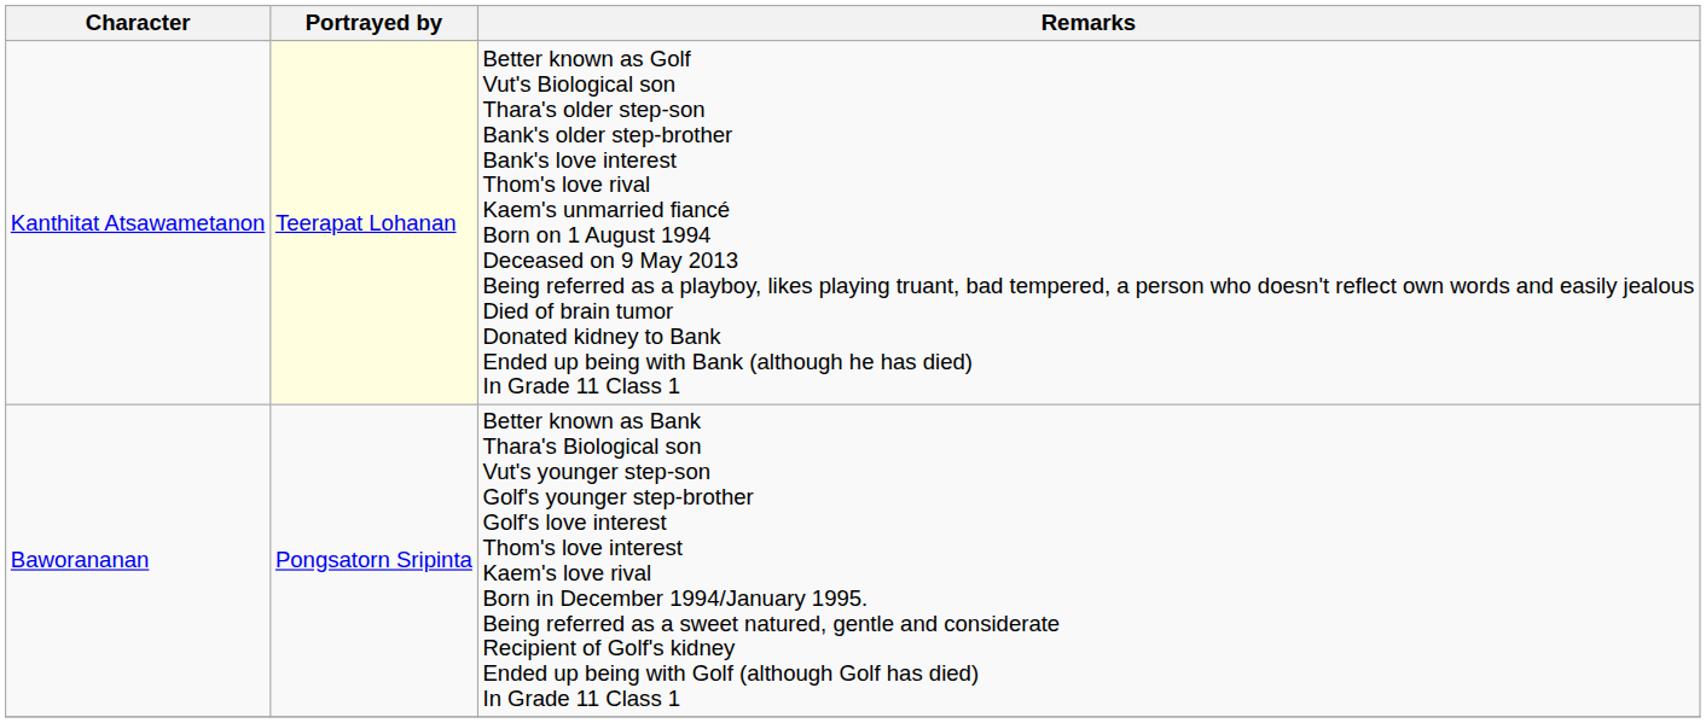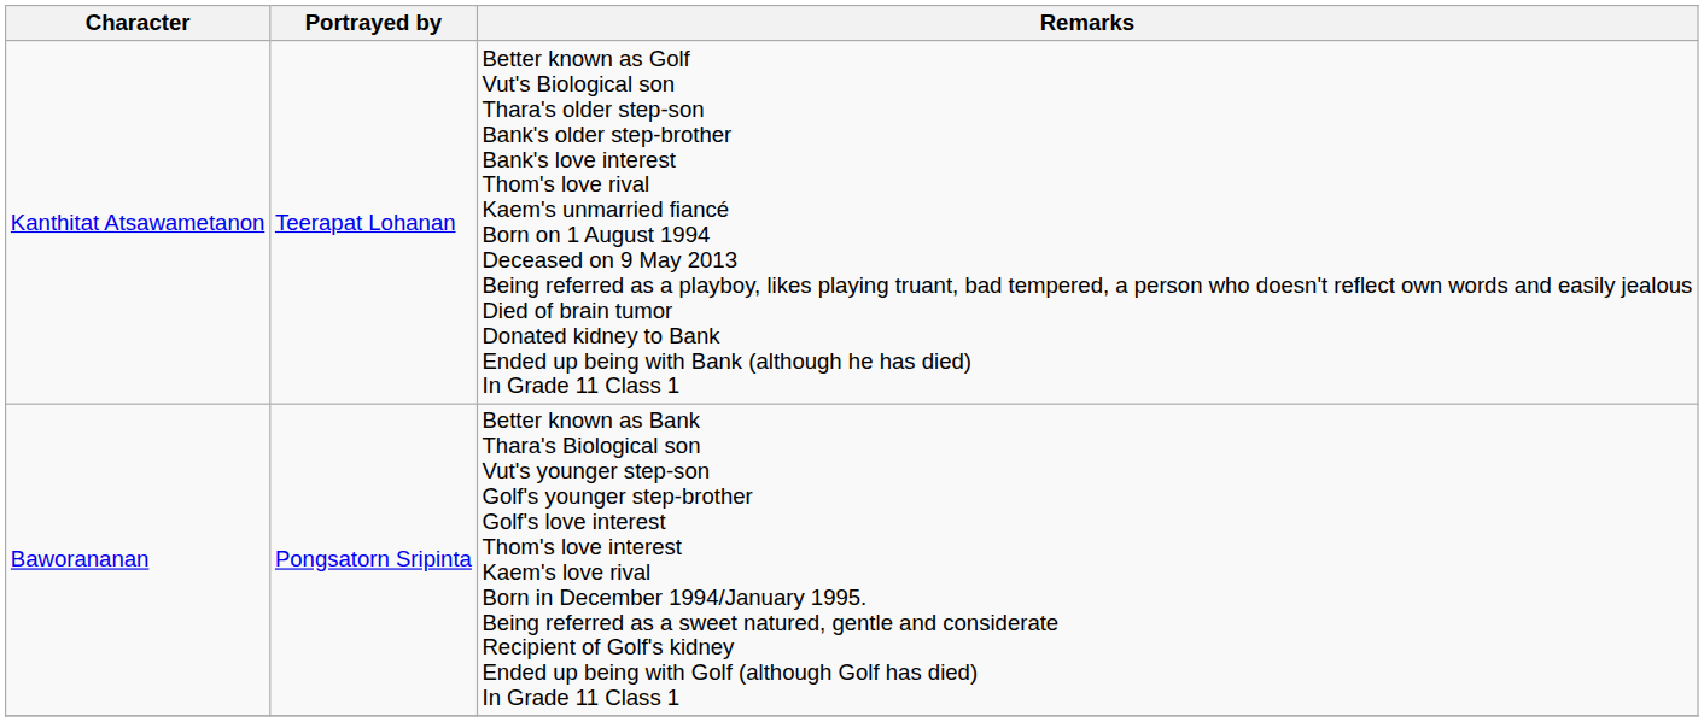Kanthitat Atsawametanon | Portrayed by: lightyellow background -> no background
